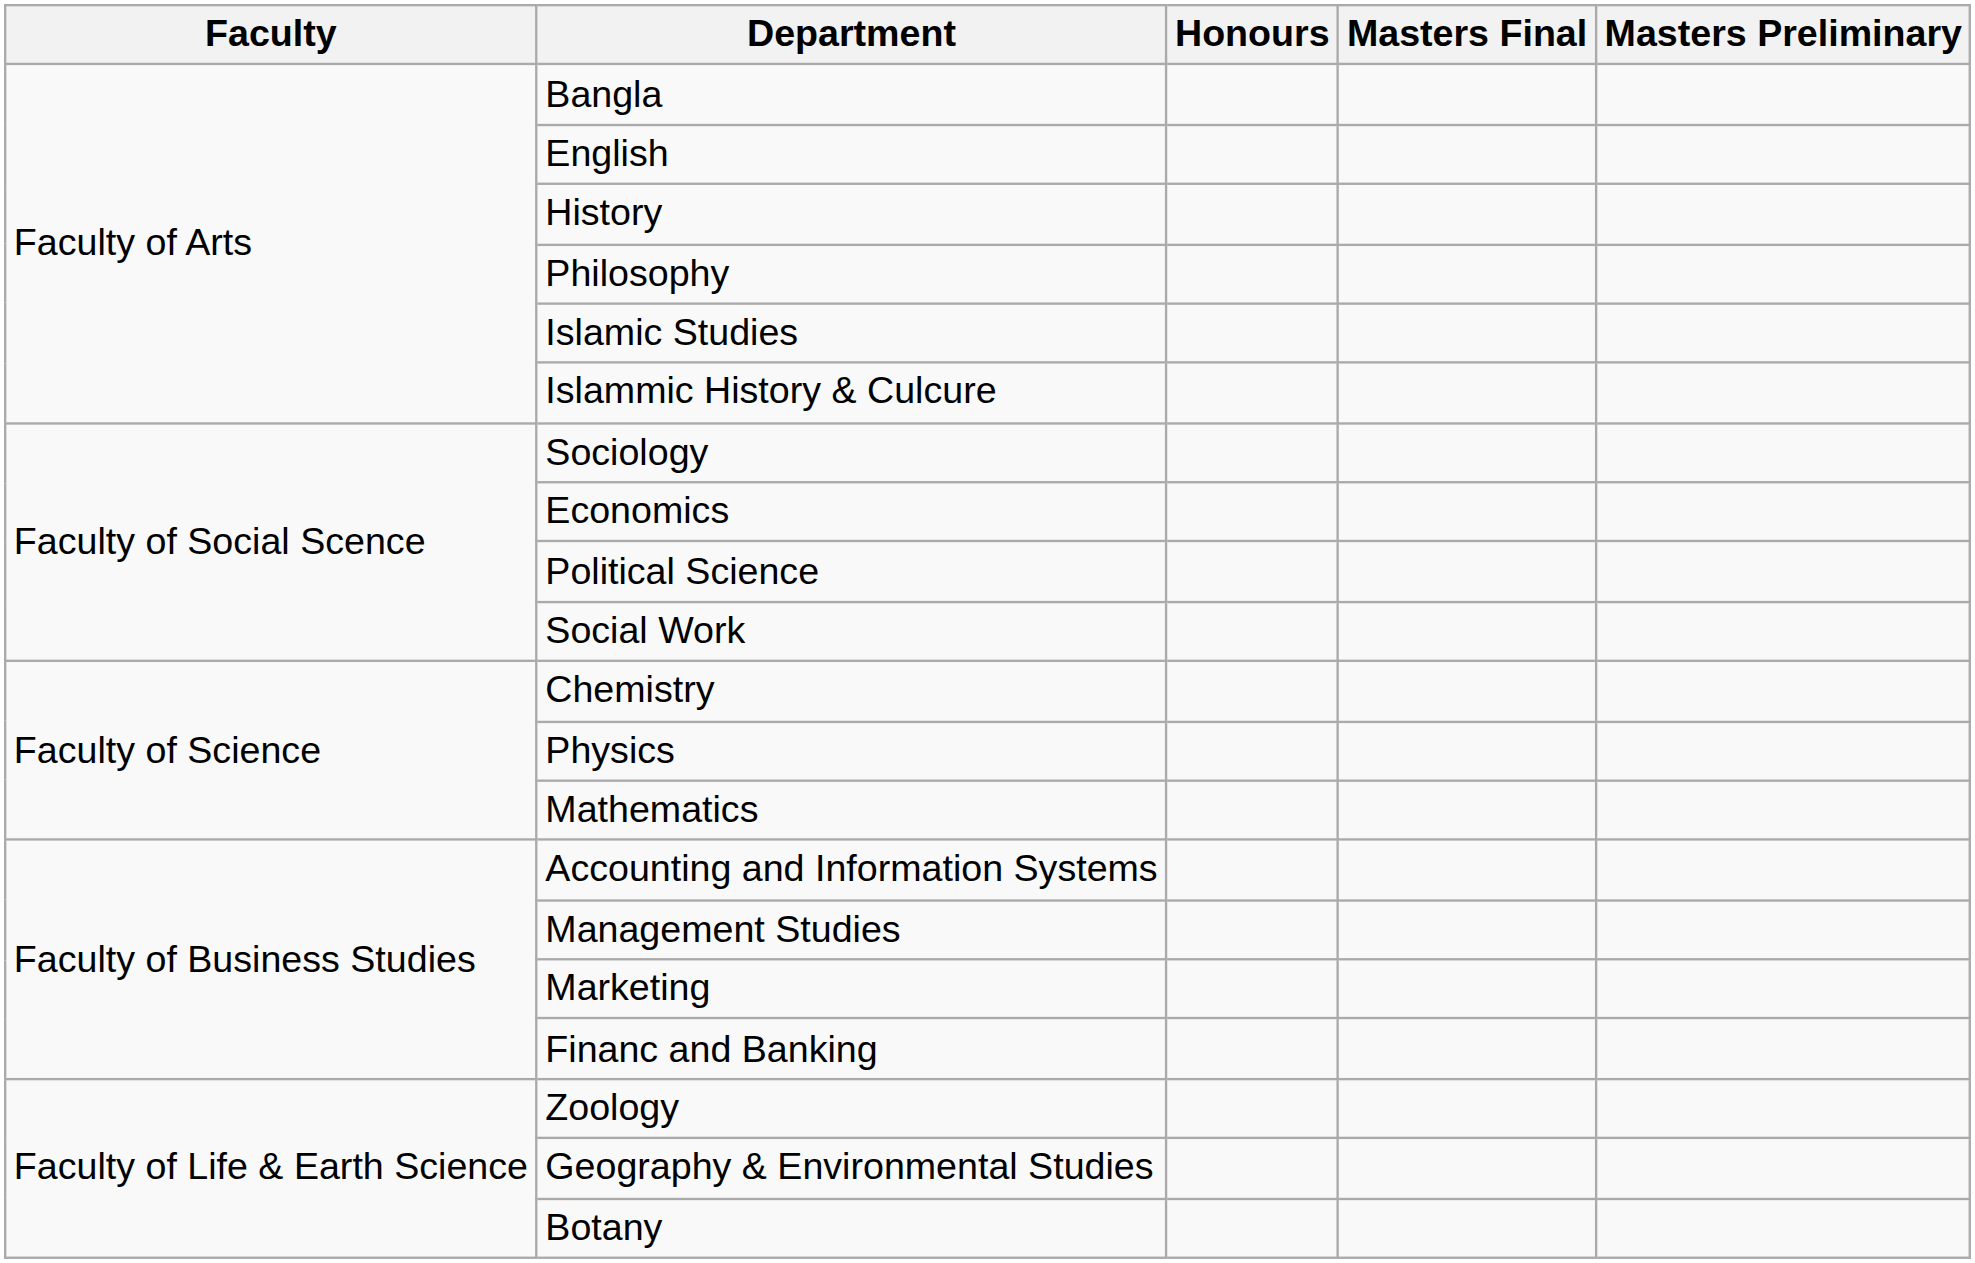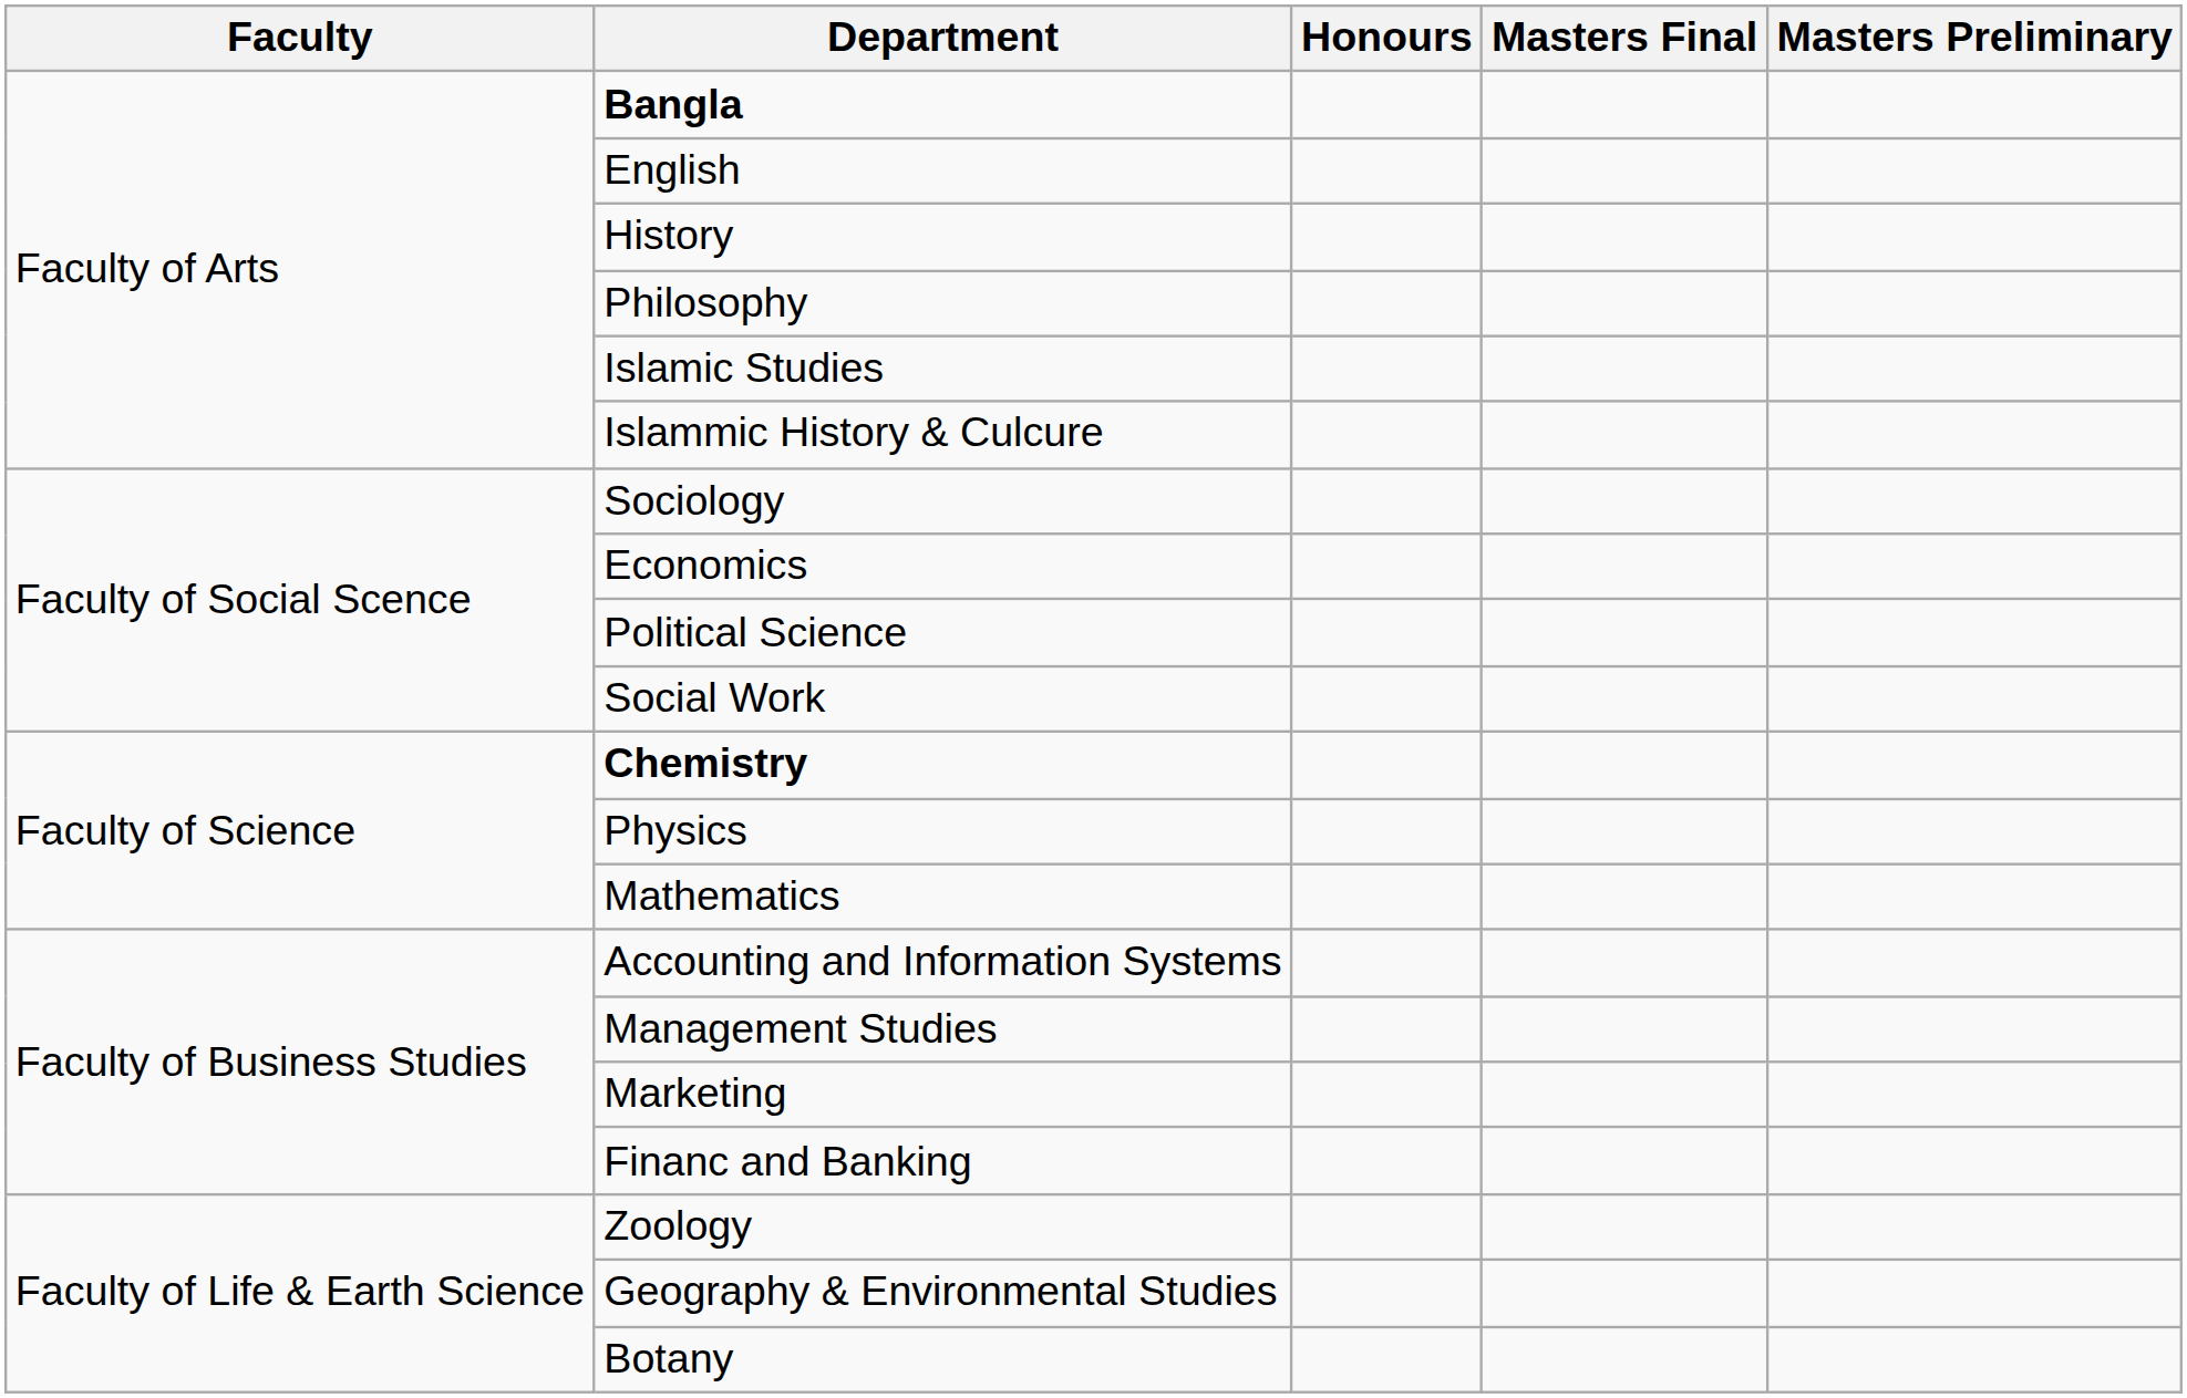Bangla | Department: normal -> bold
Chemistry | Department: normal -> bold
